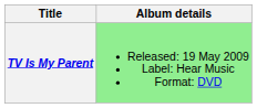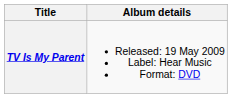TV Is My Parent | Album details: lightgreen background -> no background
